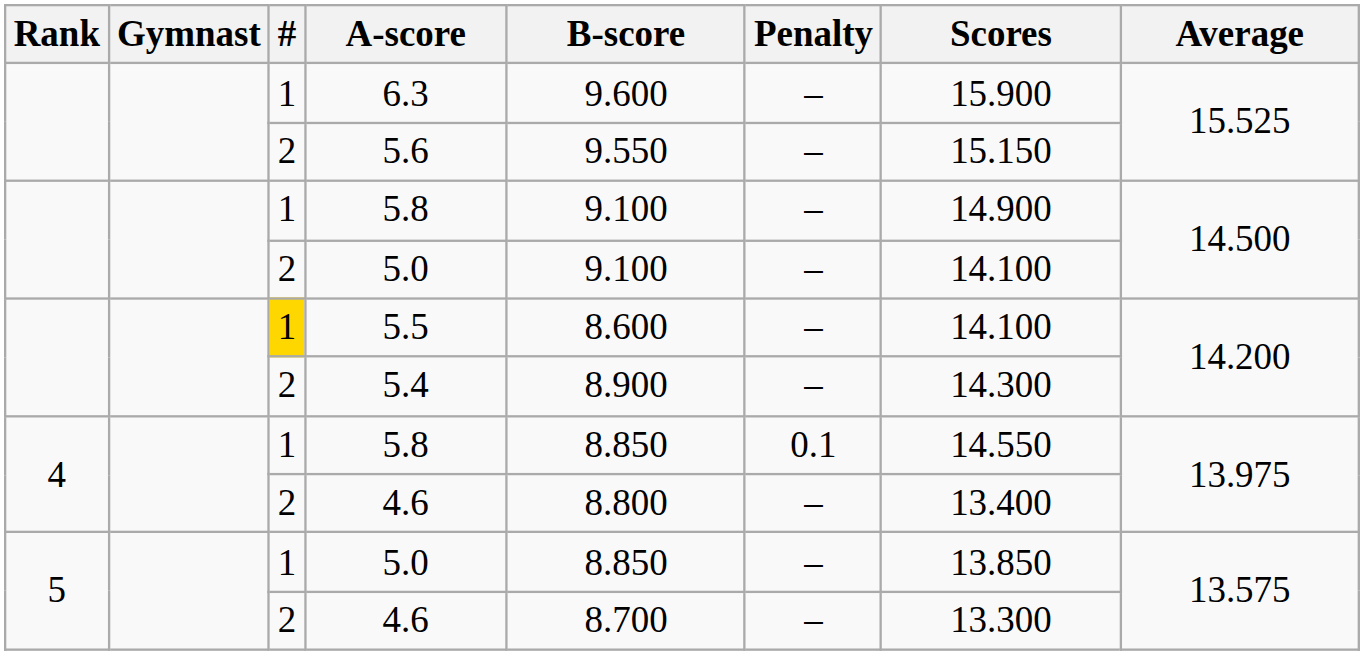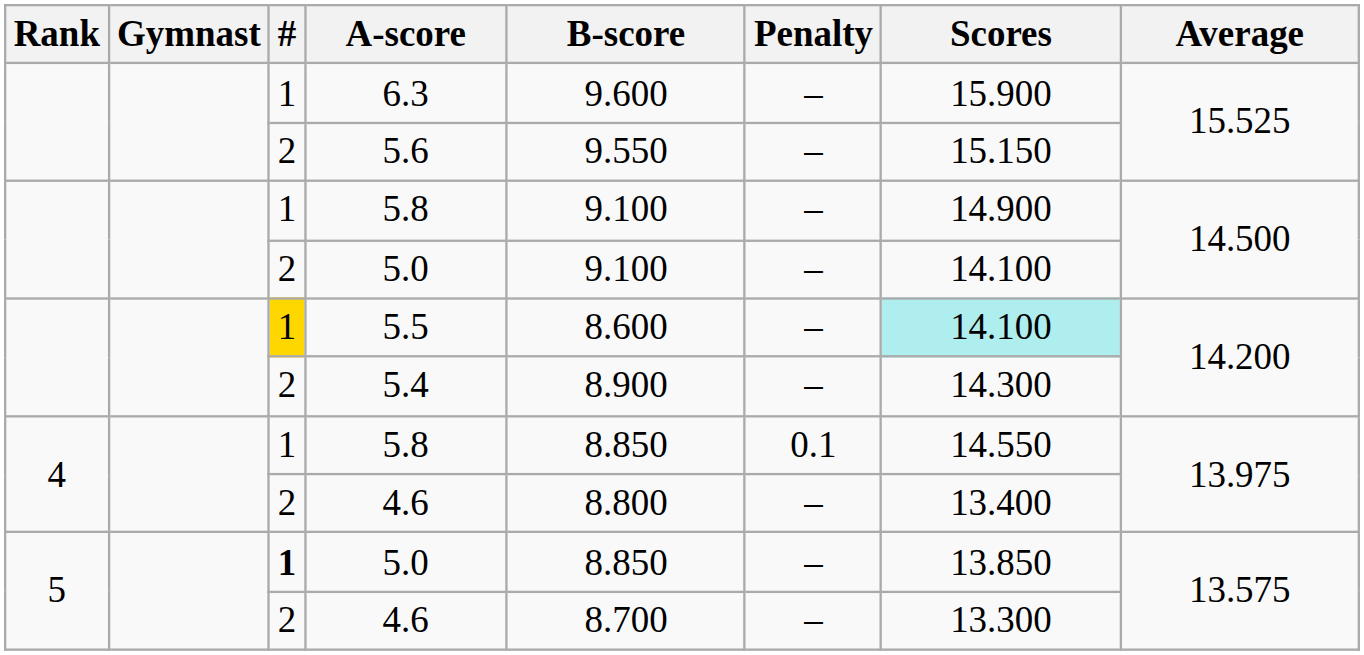5.5 | Scores: no background -> paleturquoise background
5 / 5.0 | #: normal -> bold
